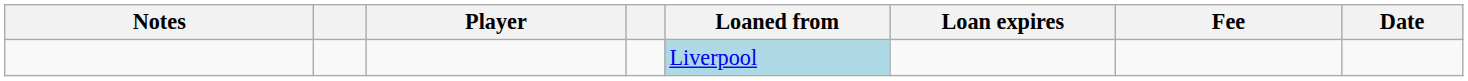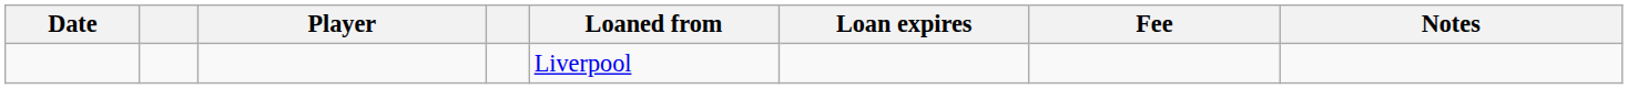columns swapped: Date <-> Notes
row 2 | Loaned from: lightblue background -> no background
